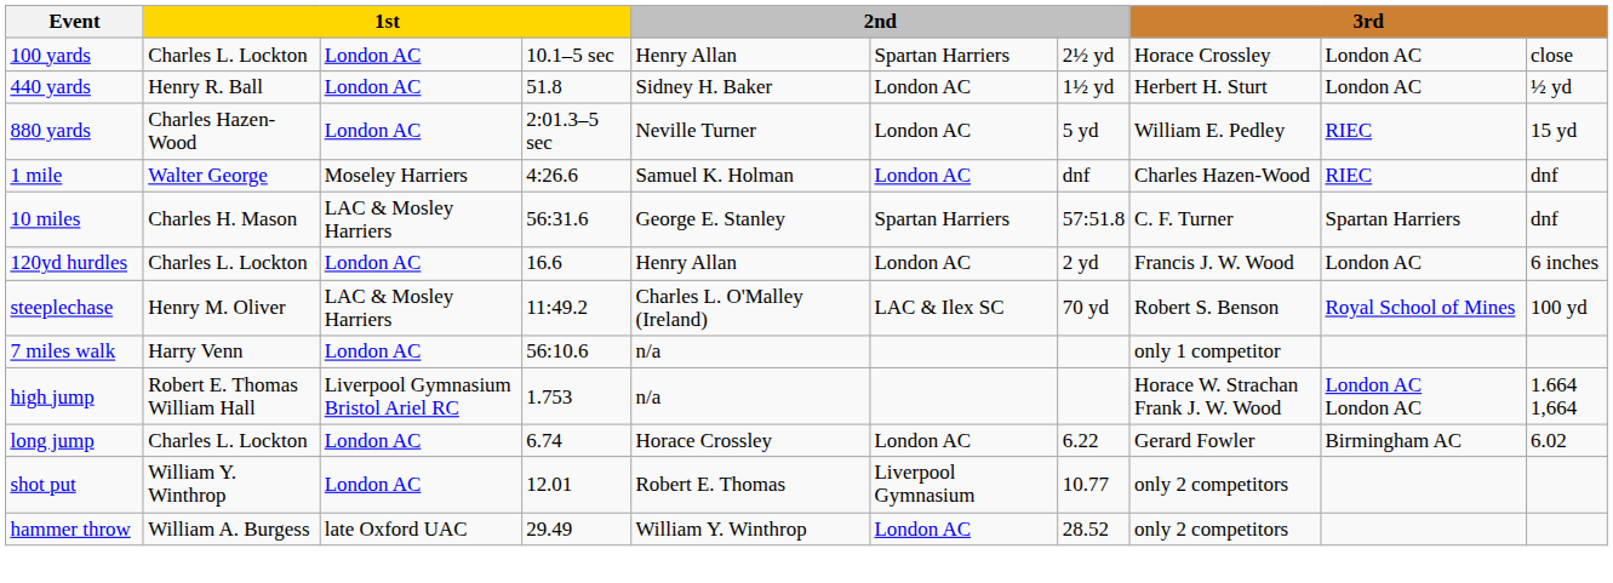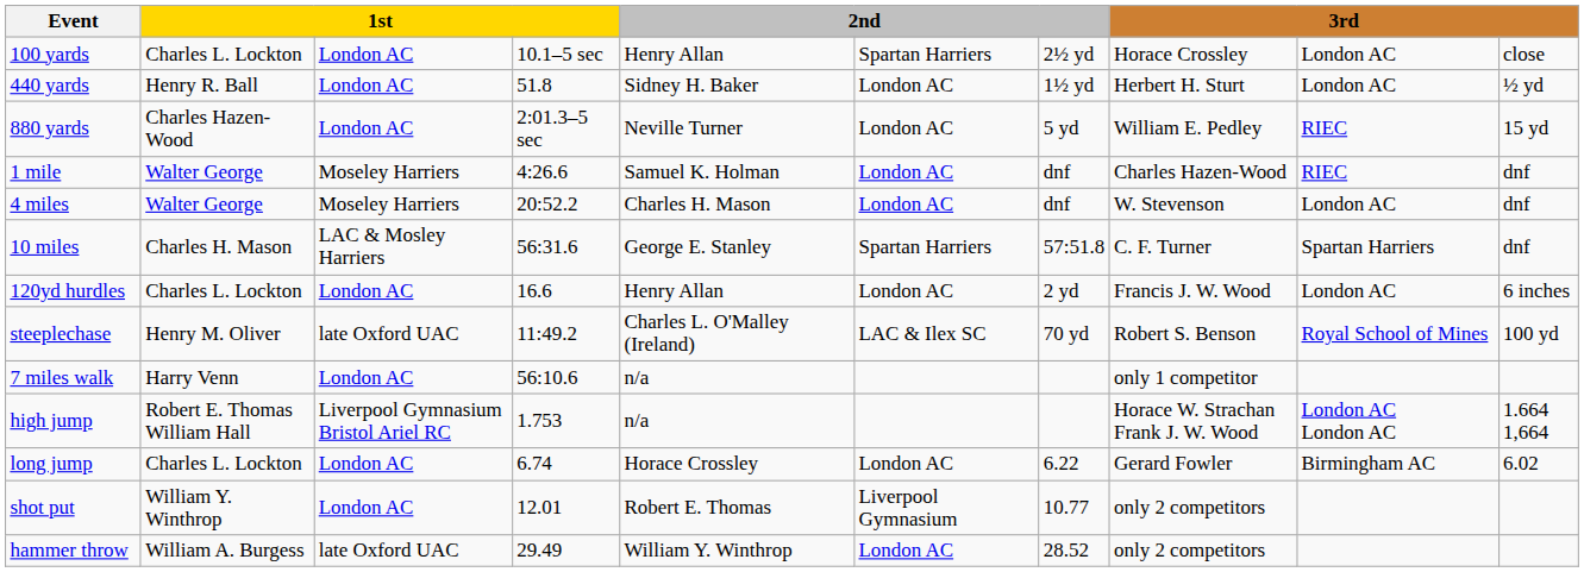+ row: 4 miles | Walter George | Moseley Harriers | 20:52.2 | Charles H. Mason | London AC | dnf | W. Stevenson | London AC | dnf
steeplechase | column 3: LAC & Mosley Harriers -> late Oxford UAC
